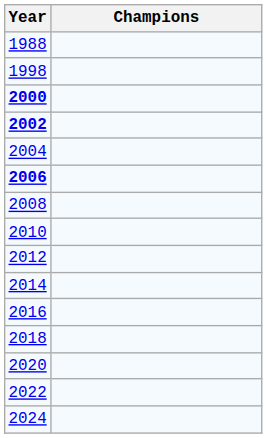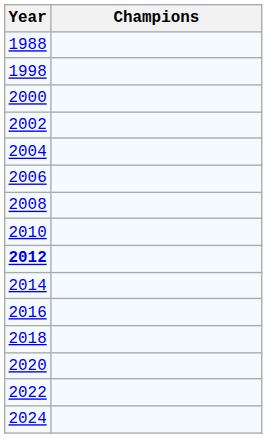2000 | Year: bold -> normal
2002 | Year: bold -> normal
2006 | Year: bold -> normal
2012 | Year: normal -> bold
